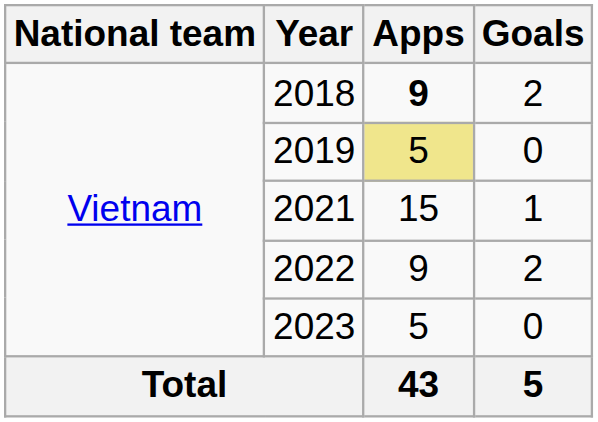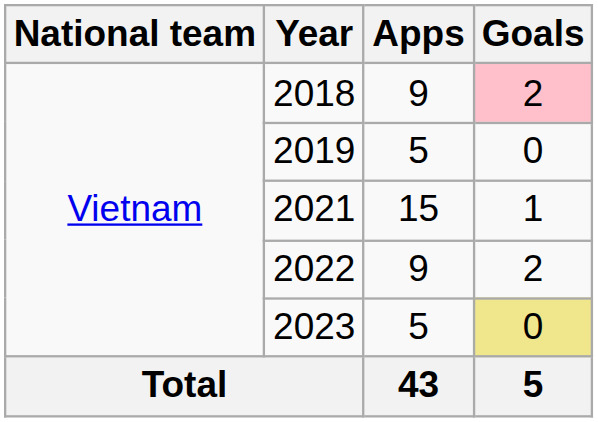2018 | Apps: bold -> normal
2018 | Goals: no background -> pink background
2019 | Apps: khaki background -> no background
2023 | Goals: no background -> khaki background
